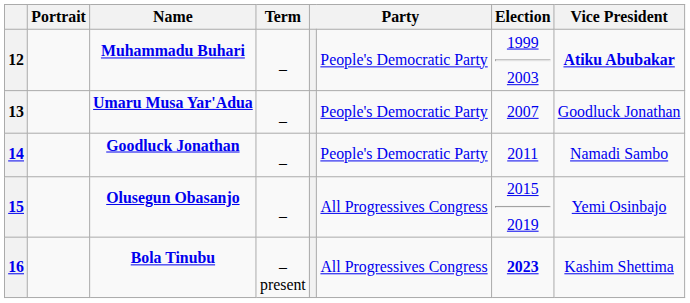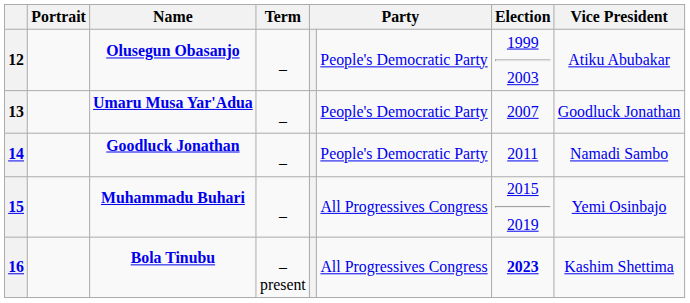12 | Name: Muhammadu Buhari -> Olusegun Obasanjo
12 | Vice President: bold -> normal
15 | Name: Olusegun Obasanjo -> Muhammadu Buhari
